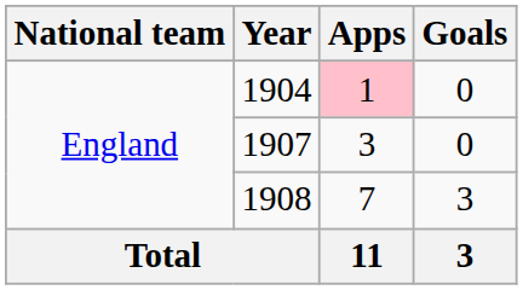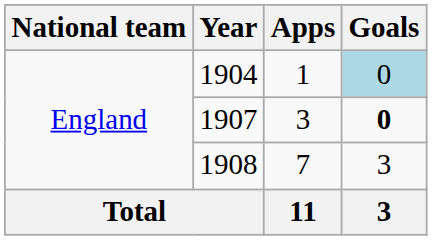1904 | Apps: pink background -> no background
1904 | Goals: no background -> lightblue background
1907 | Goals: normal -> bold
